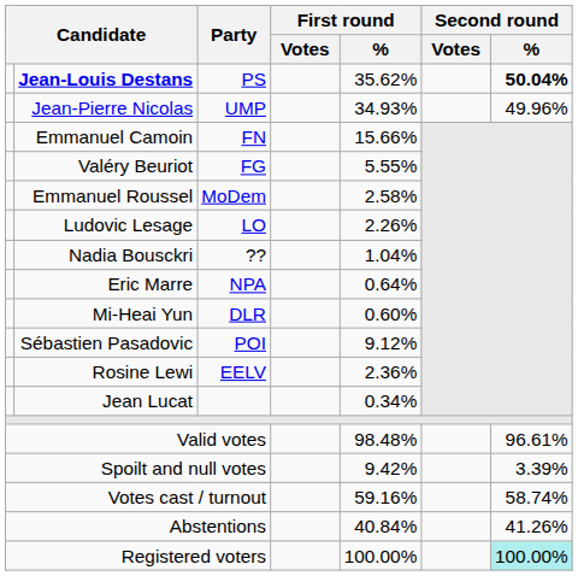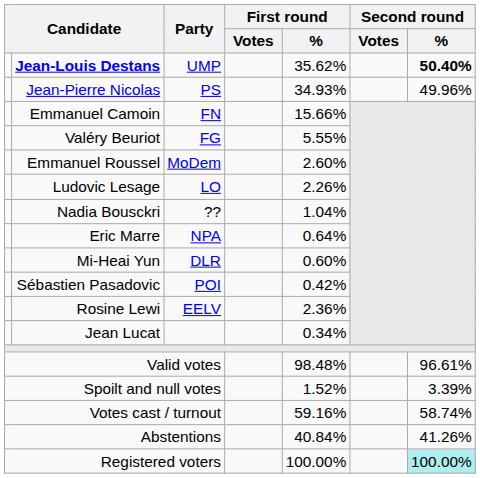Jean-Louis Destans | Party: PS -> UMP
Jean-Louis Destans | Second round / %: 50.04% -> 50.40%
Jean-Pierre Nicolas | Party: UMP -> PS
Emmanuel Roussel | First round / %: 2.58% -> 2.60%
Sébastien Pasadovic | First round / %: 9.12% -> 0.42%
Spoilt and null votes | First round / %: 9.42% -> 1.52%
